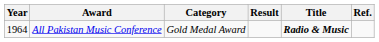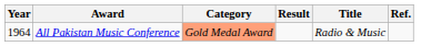row 2 | Category: no background -> lightsalmon background
row 2 | Title: bold -> normal
